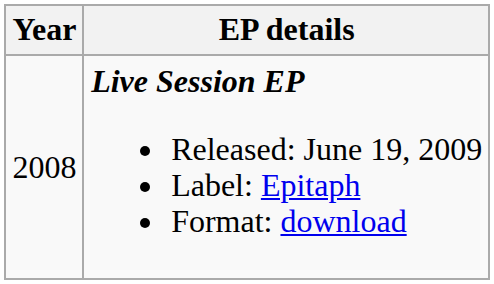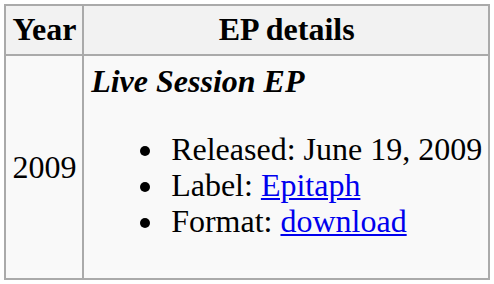row 2 | Year: 2008 -> 2009
